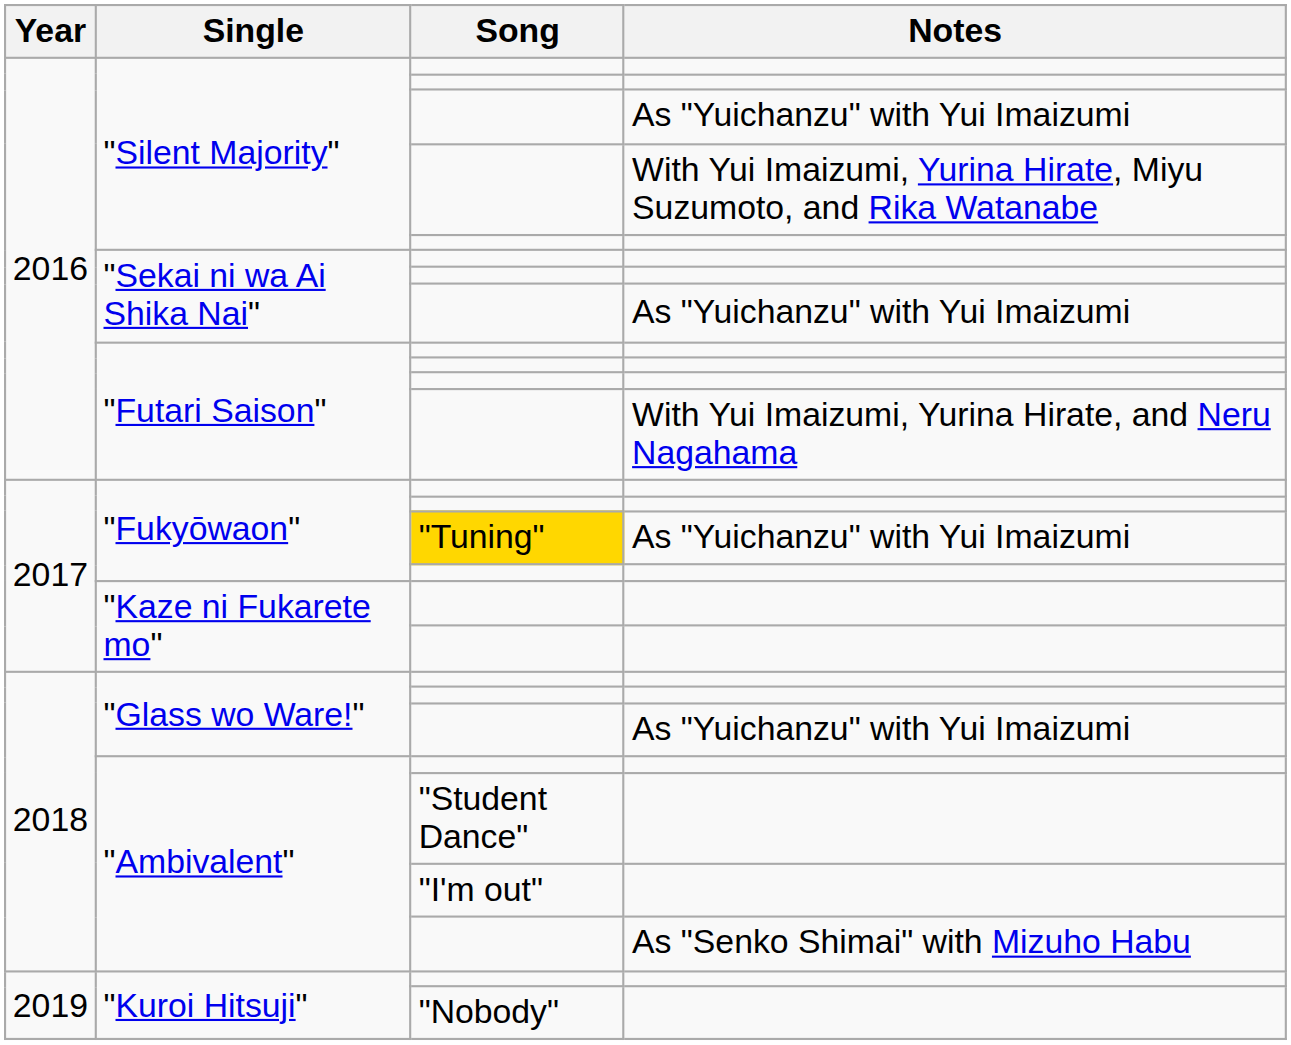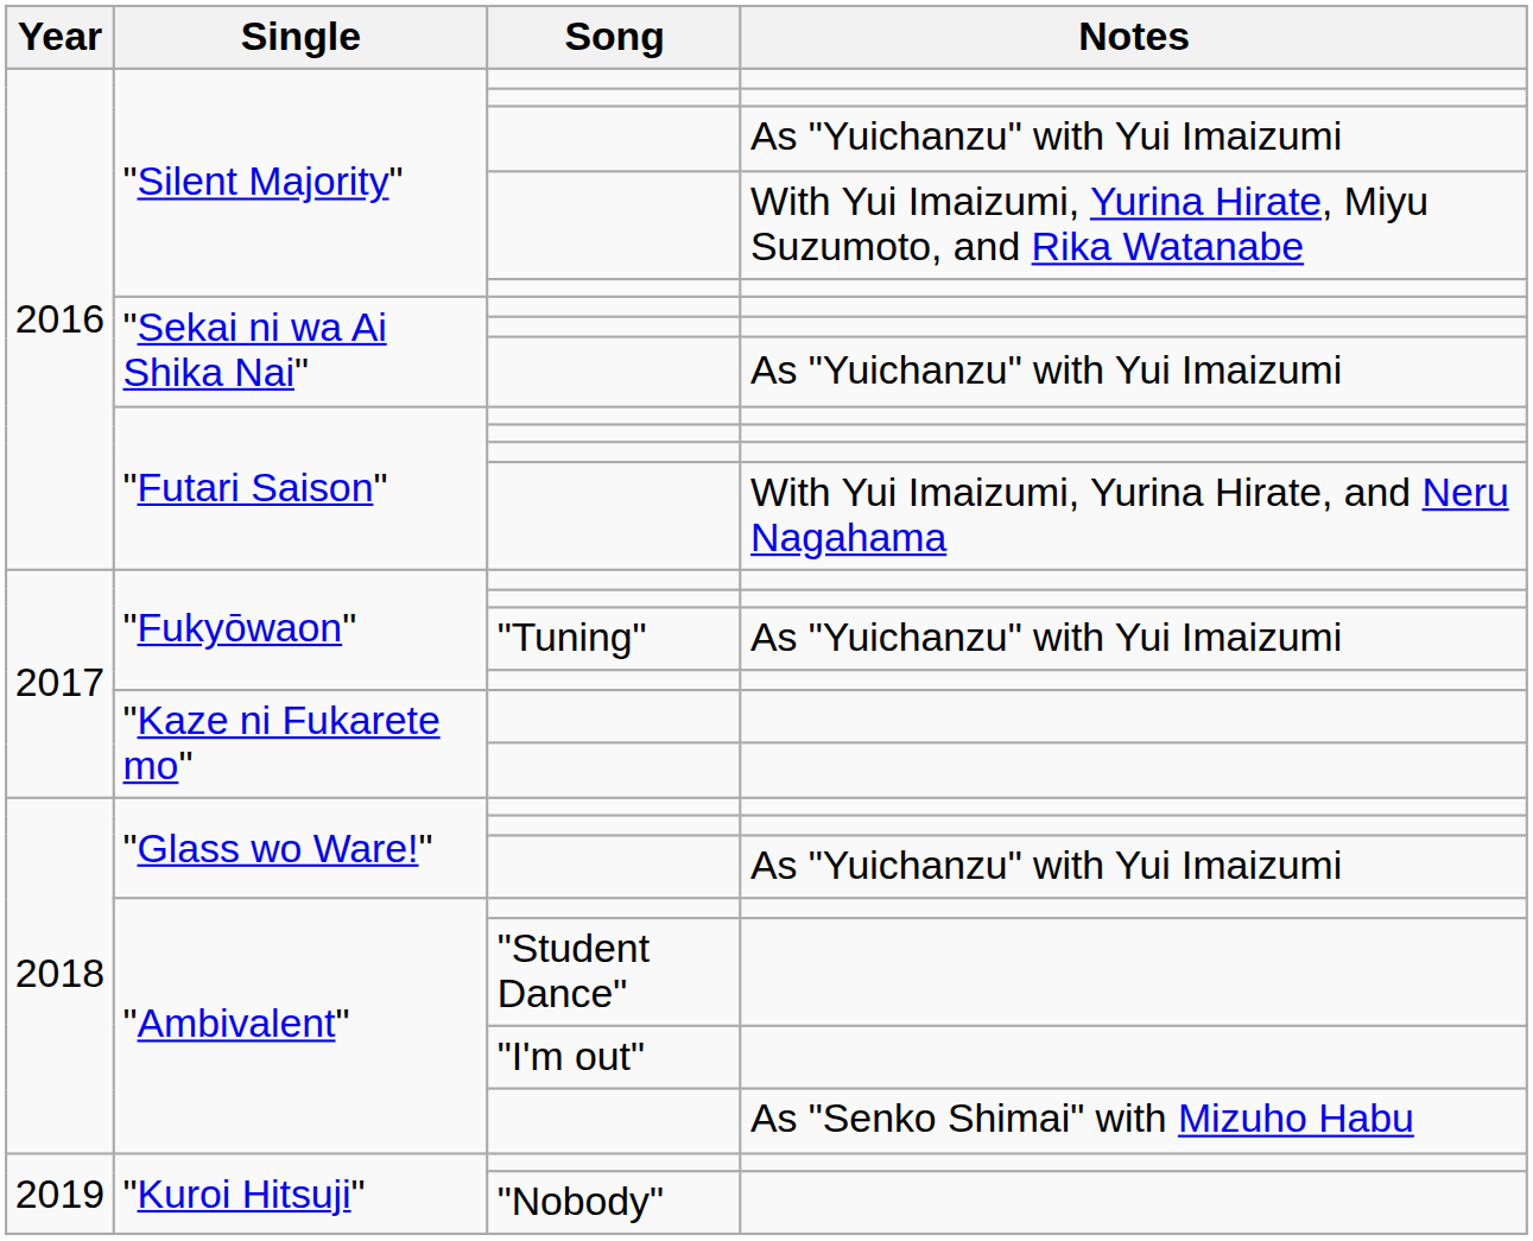"Fukyōwaon" / As "Yuichanzu" with Yui Imaizumi | Song: gold background -> no background
